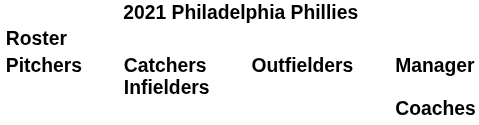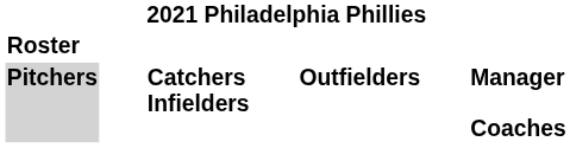Pitchers | column 1: no background -> lightgrey background
